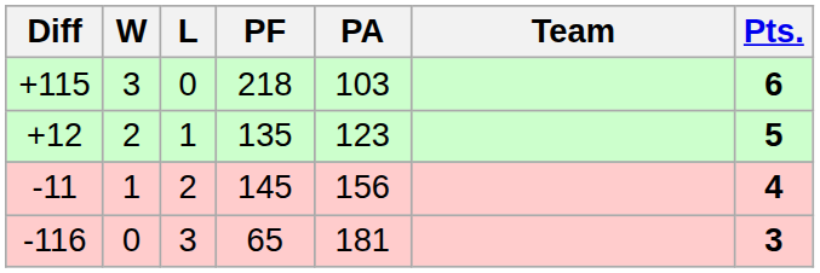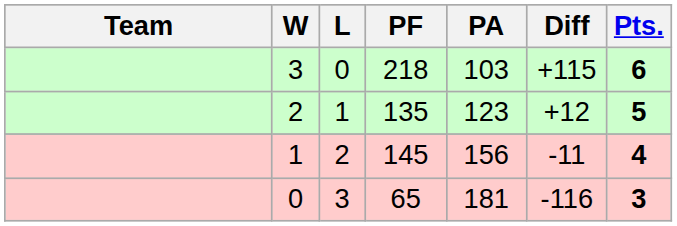columns swapped: Team <-> Diff
